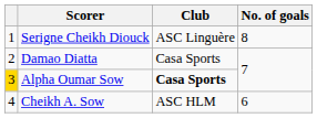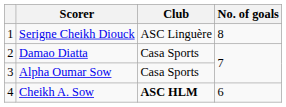Alpha Oumar Sow | column 1: gold background -> no background
Alpha Oumar Sow | Club: bold -> normal
Cheikh A. Sow | Club: normal -> bold
